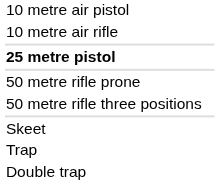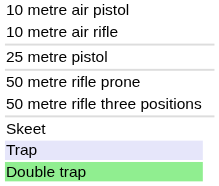25 metre pistol | column 1: bold -> normal
Trap | column 1: no background -> lavender background
Double trap | column 1: no background -> lightgreen background
